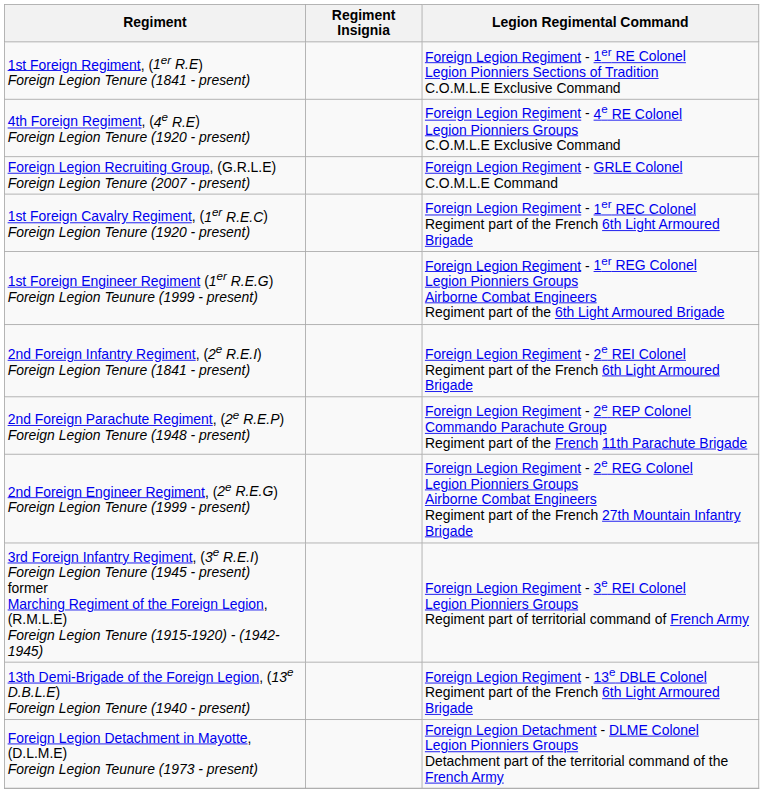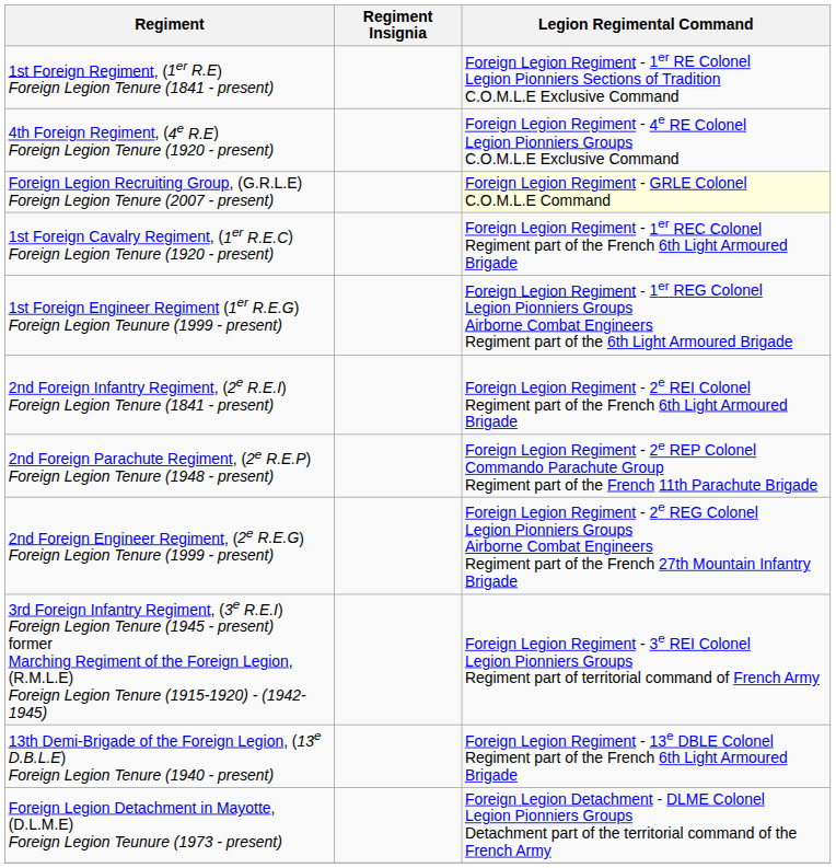row 4 | Legion Regimental Command: no background -> lightyellow background
